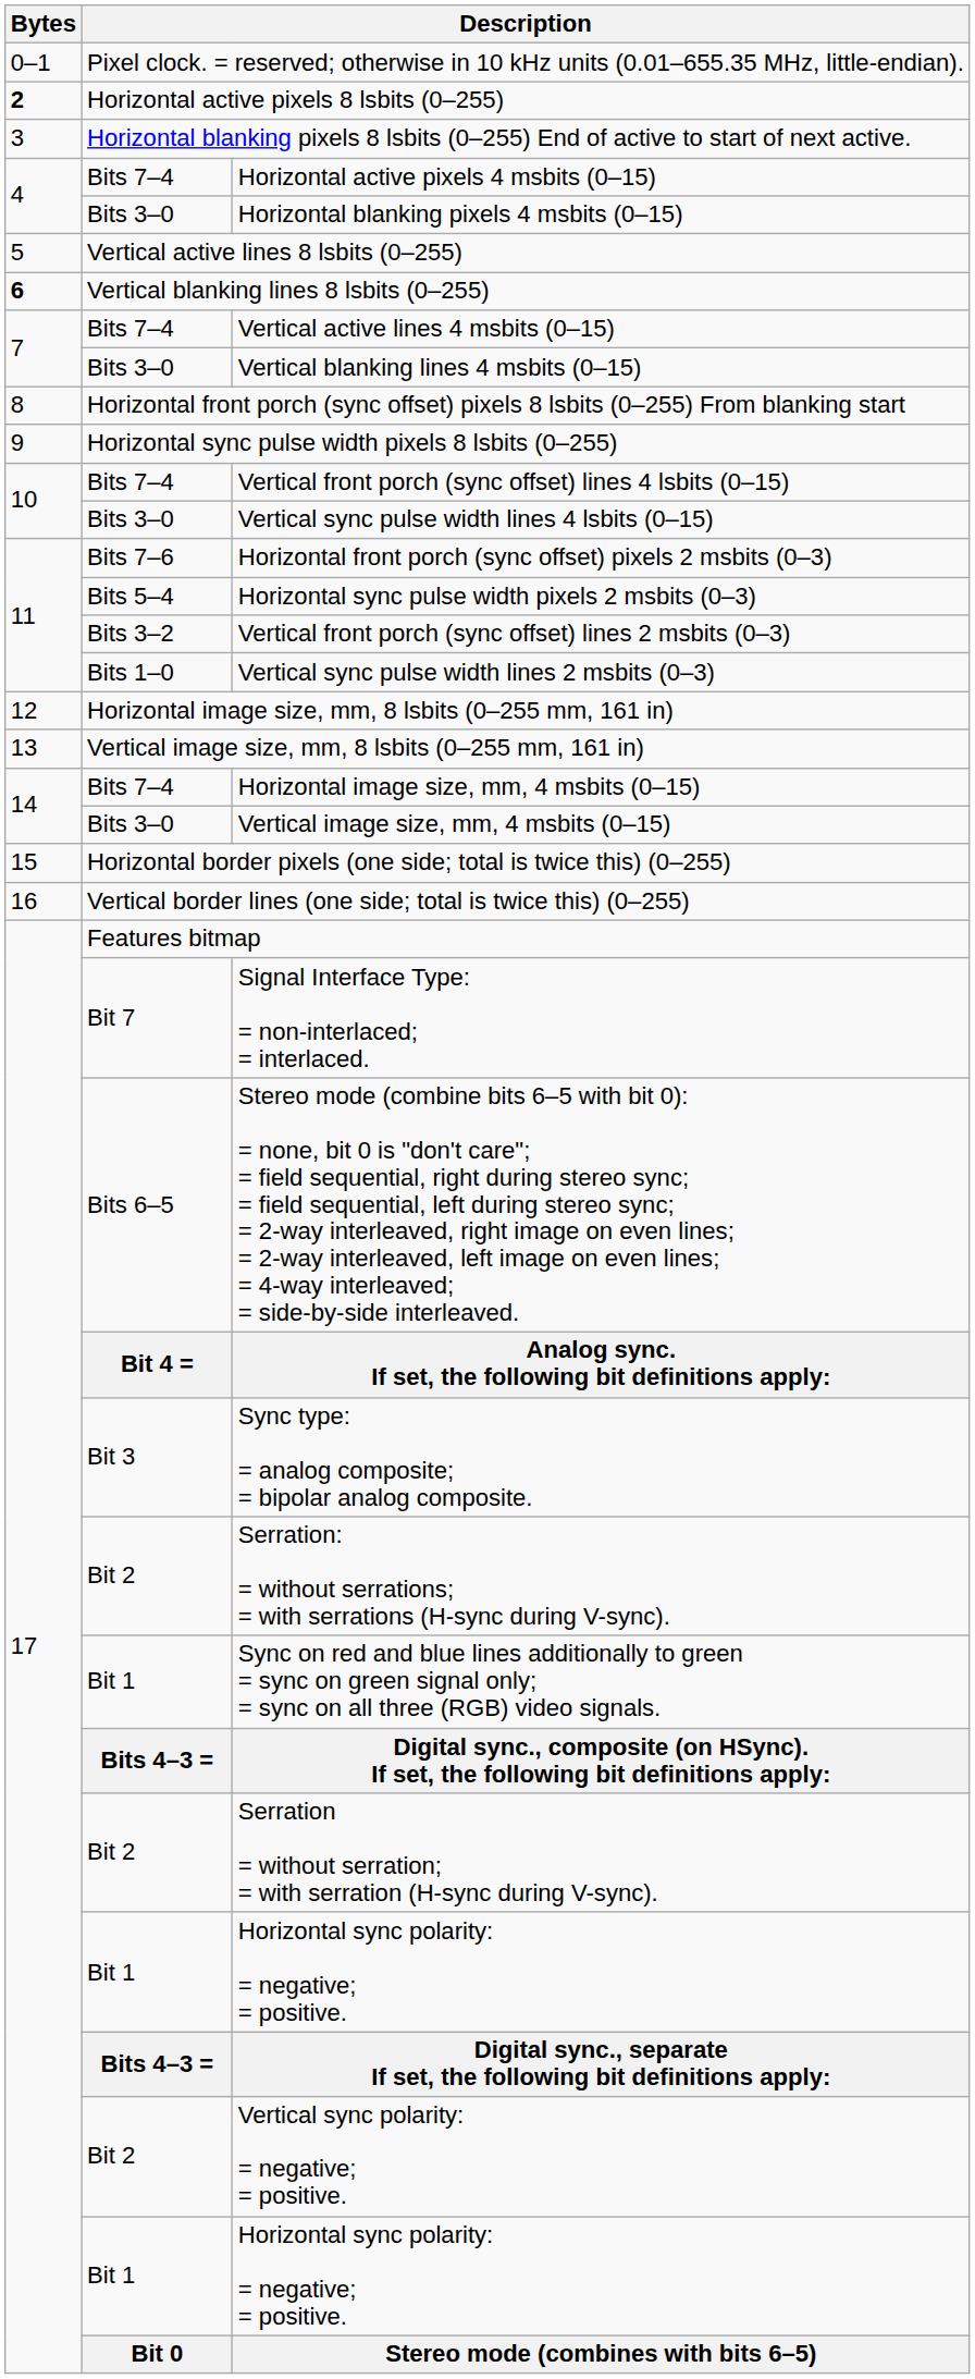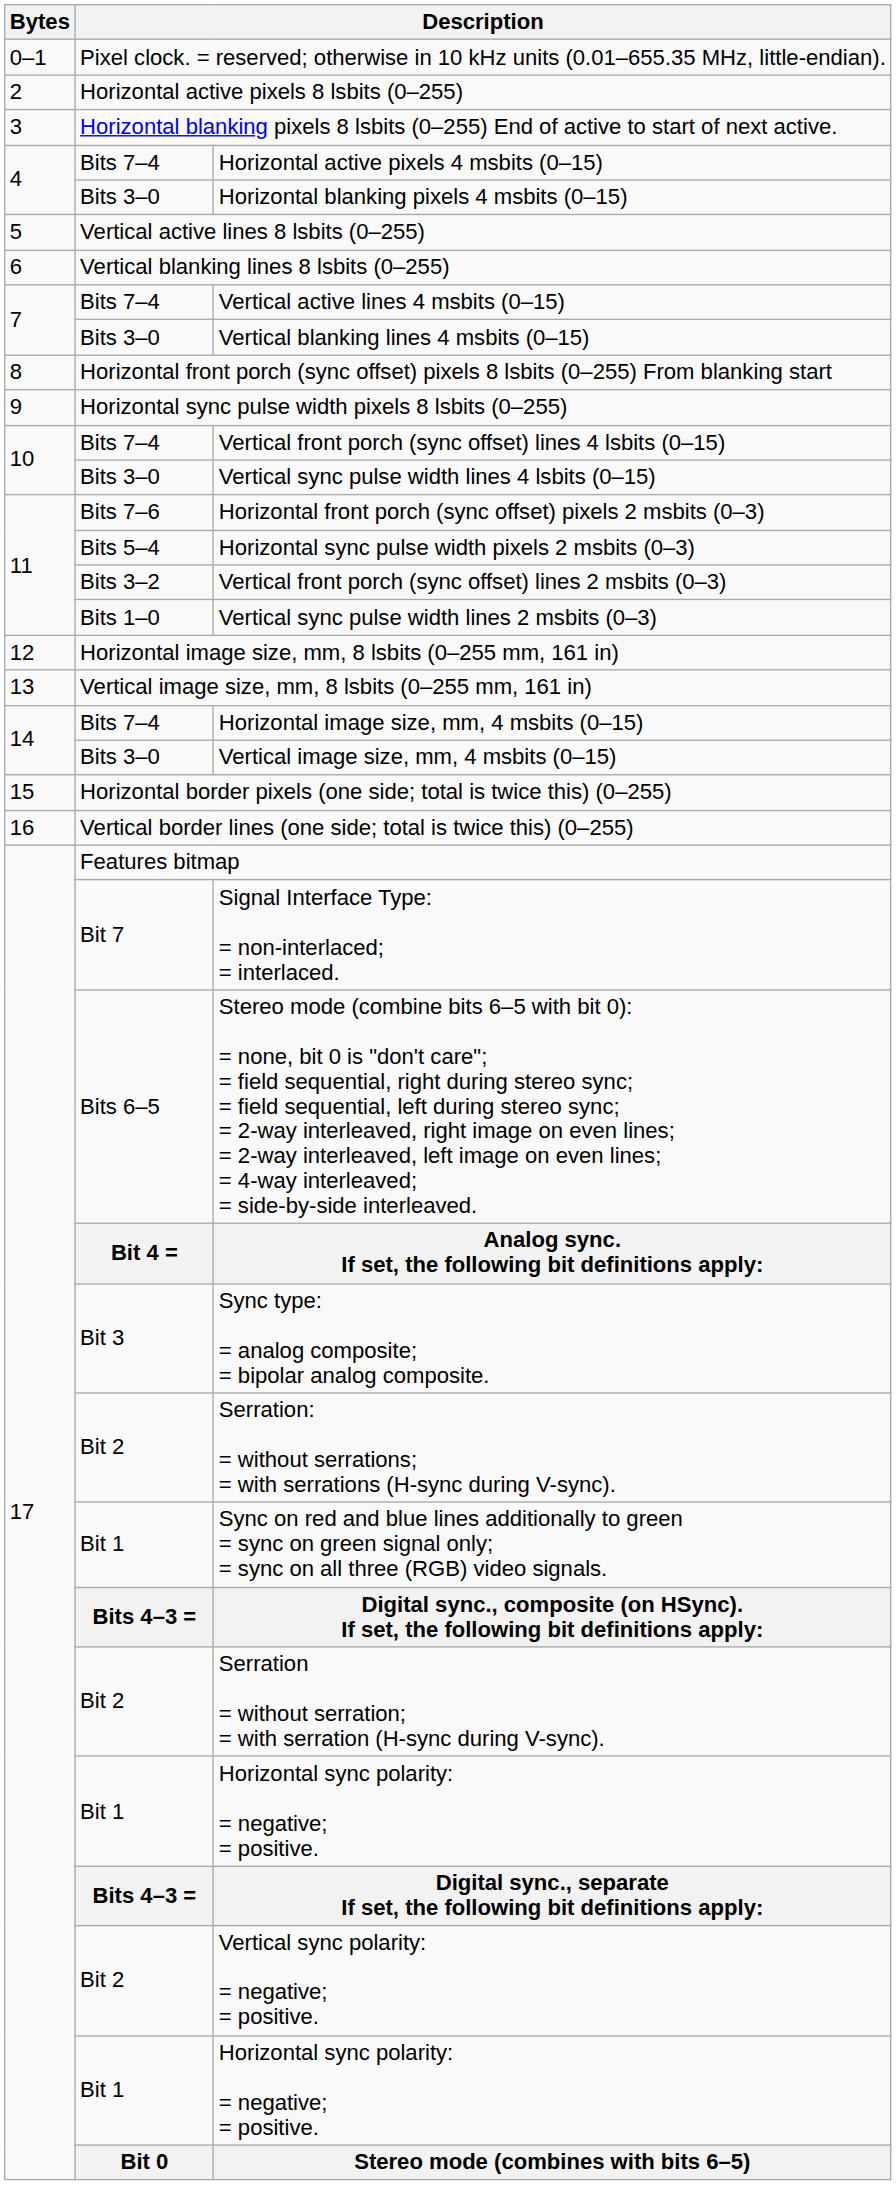Horizontal active pixels 8 lsbits (0–255) | Bytes: bold -> normal
Vertical blanking lines 8 lsbits (0–255) | Bytes: bold -> normal
